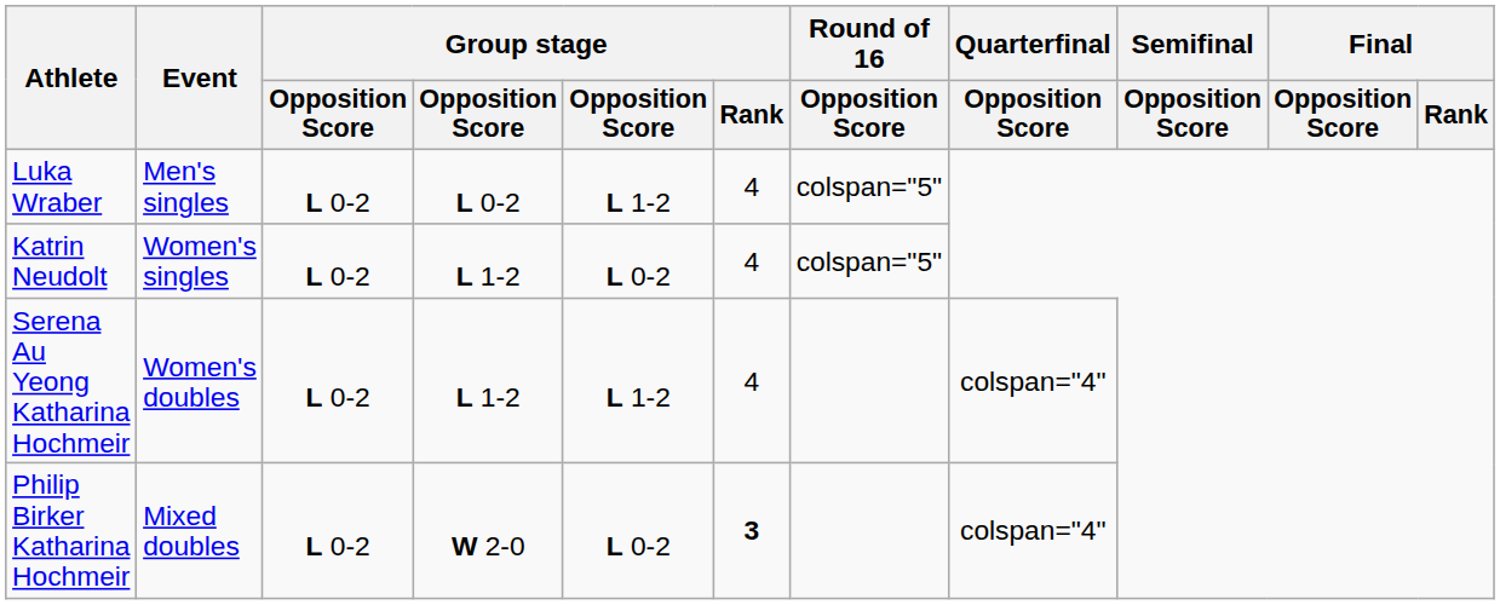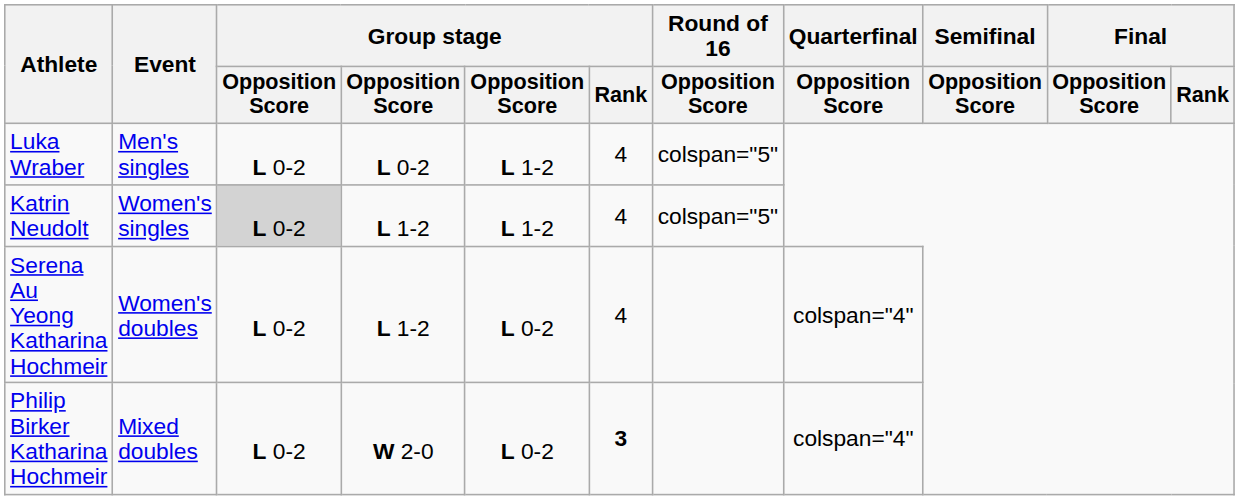Katrin Neudolt | column 3: no background -> lightgrey background
Katrin Neudolt | column 5: L 0-2 -> L 1-2
Serena Au Yeong Katharina Hochmeir | column 5: L 1-2 -> L 0-2
